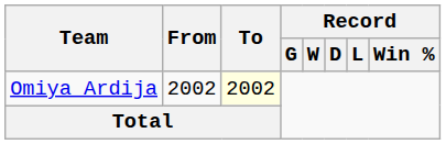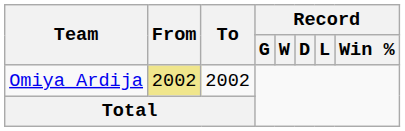Omiya Ardija | From: no background -> khaki background
Omiya Ardija | To: lightyellow background -> no background
